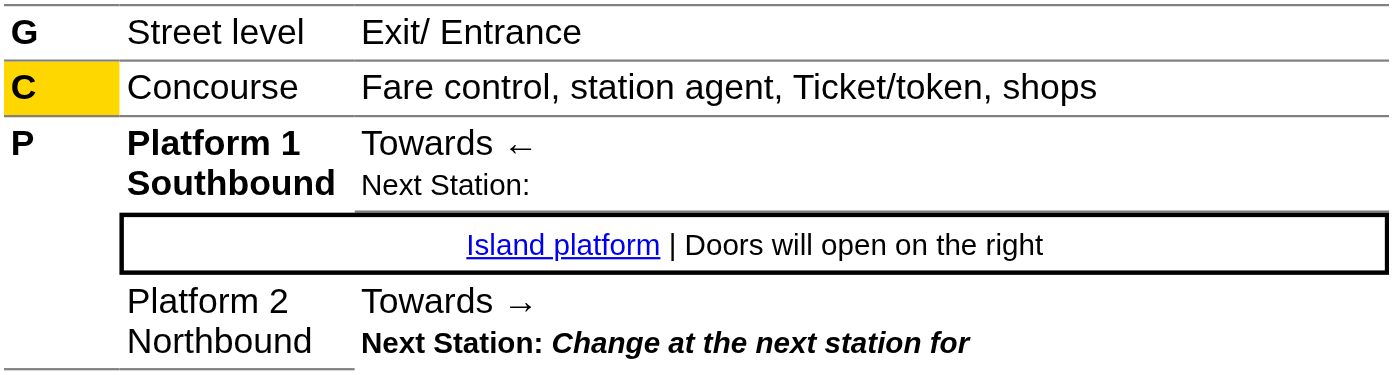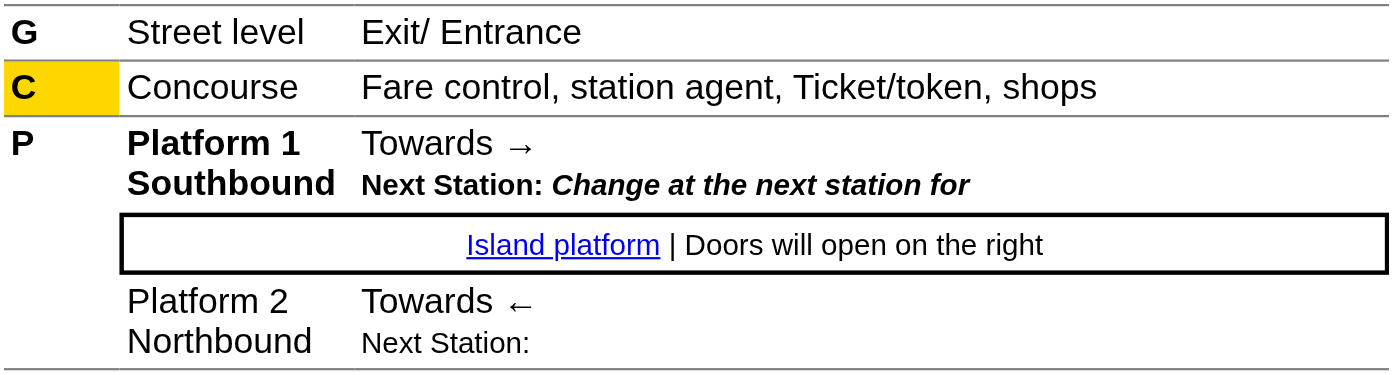Platform 1 Southbound | column 3: Towards ← Next Station: -> Towards → Next Station: Change at the next station for
Platform 2 Northbound | column 3: Towards → Next Station: Change at the next station for -> Towards ← Next Station:
